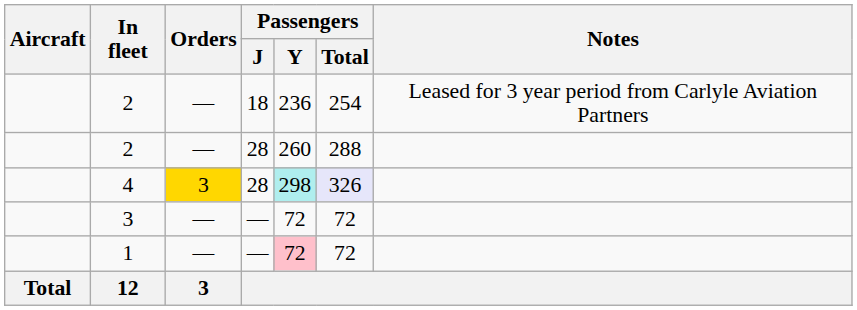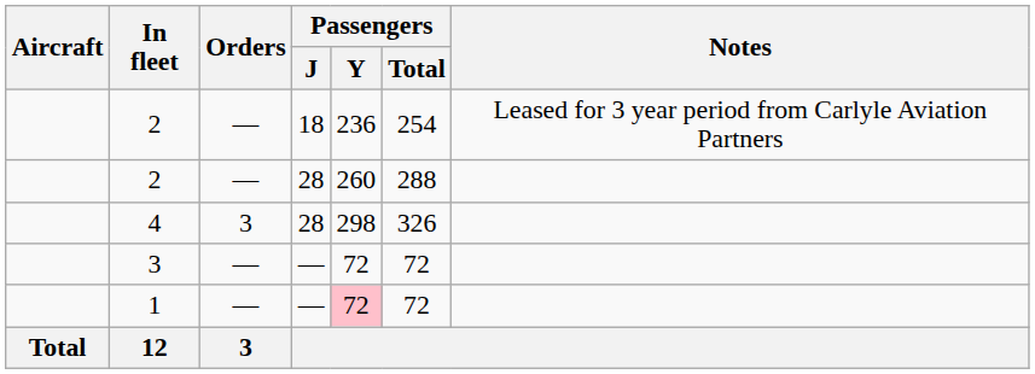4 | Orders: gold background -> no background
4 | Passengers / Y: paleturquoise background -> no background
4 | Passengers / Total: lavender background -> no background
